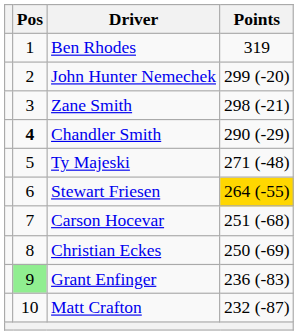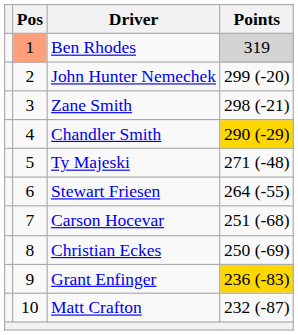Ben Rhodes | Pos: no background -> lightsalmon background
Ben Rhodes | Points: no background -> lightgrey background
Chandler Smith | Pos: bold -> normal
Chandler Smith | Points: no background -> gold background
Stewart Friesen | Points: gold background -> no background
Grant Enfinger | Pos: lightgreen background -> no background
Grant Enfinger | Points: no background -> gold background
